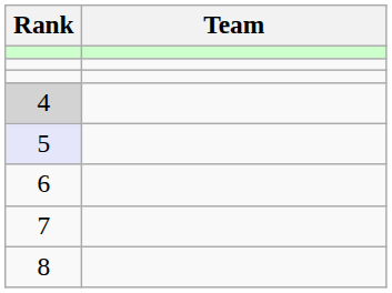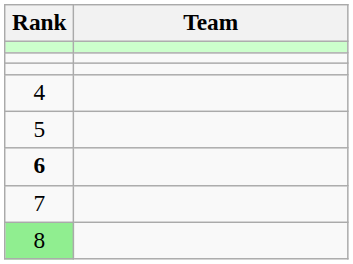row 5 | Rank: lightgrey background -> no background
row 6 | Rank: lavender background -> no background
row 7 | Rank: normal -> bold
row 9 | Rank: no background -> lightgreen background
